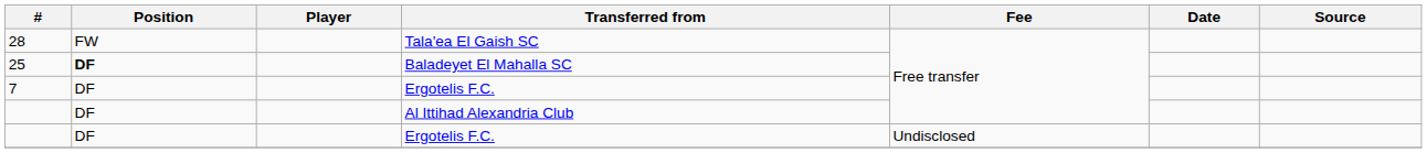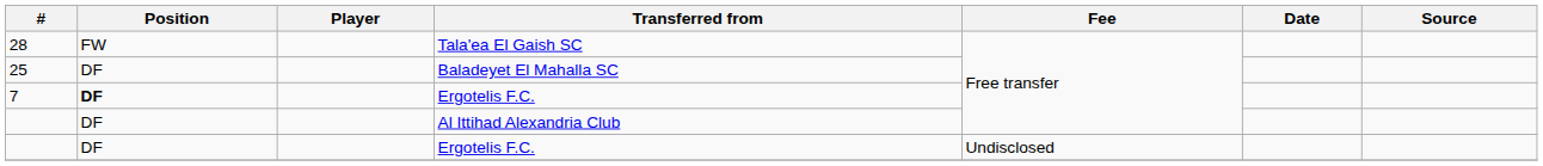25 | Position: bold -> normal
7 | Position: normal -> bold
